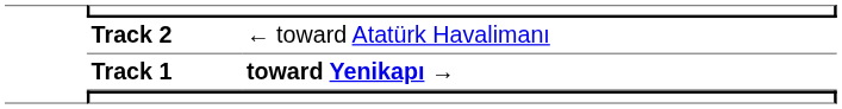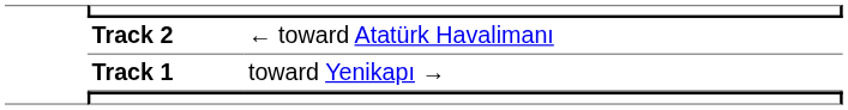Track 1 | column 2: bold -> normal
